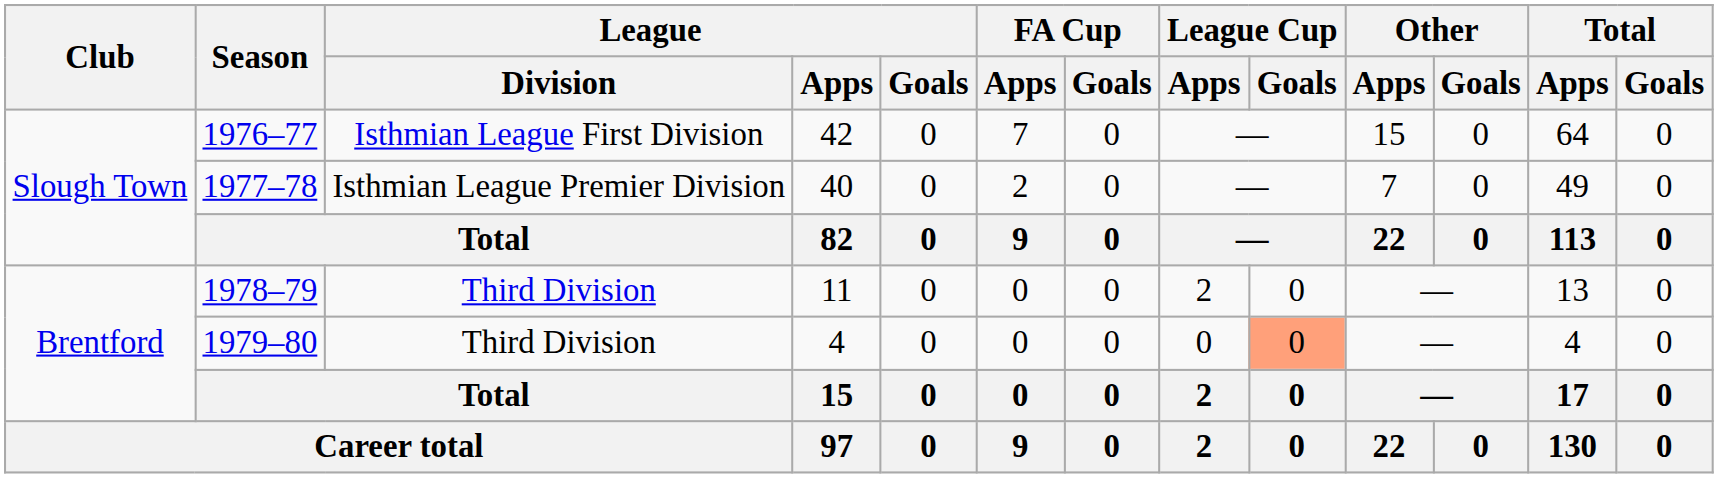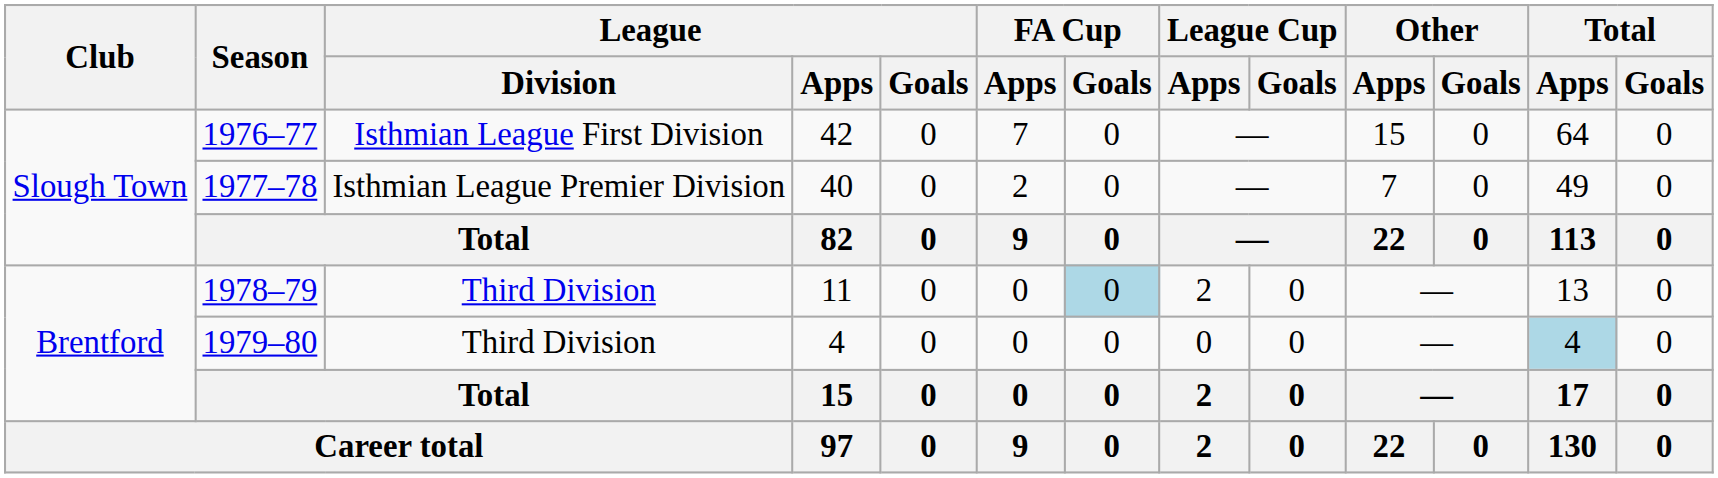1978–79 | FA Cup / Goals: no background -> lightblue background
1979–80 | League Cup / Goals: lightsalmon background -> no background
1979–80 | Total / Apps: no background -> lightblue background
